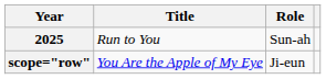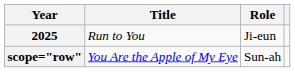2025 | Role: Sun-ah -> Ji-eun
scope="row" | Role: Ji-eun -> Sun-ah
